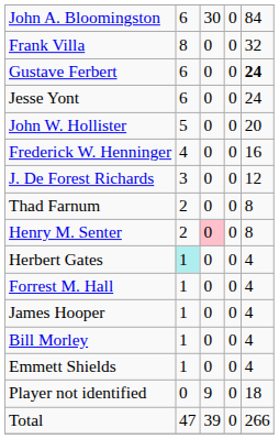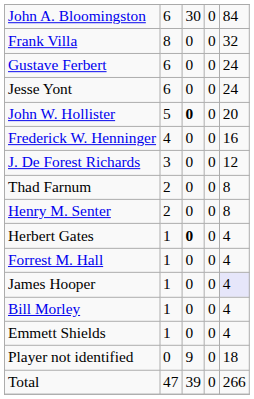Gustave Ferbert | column 5: bold -> normal
John W. Hollister | column 3: normal -> bold
Henry M. Senter | column 3: pink background -> no background
Herbert Gates | column 2: paleturquoise background -> no background
Herbert Gates | column 3: normal -> bold
James Hooper | column 5: no background -> lavender background
